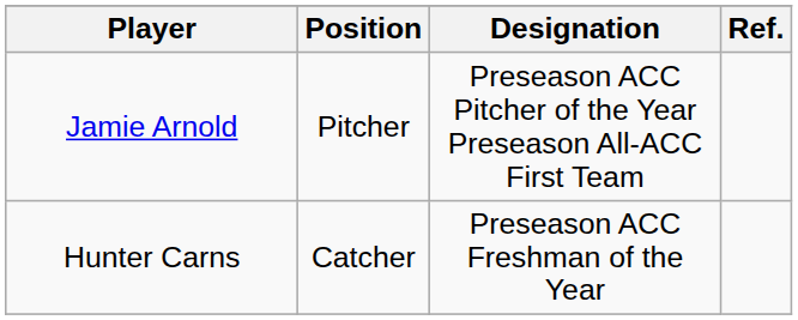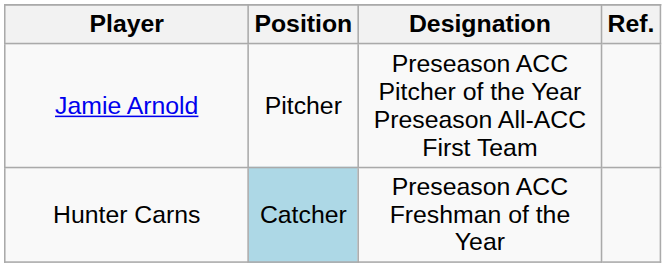Hunter Carns | Position: no background -> lightblue background
